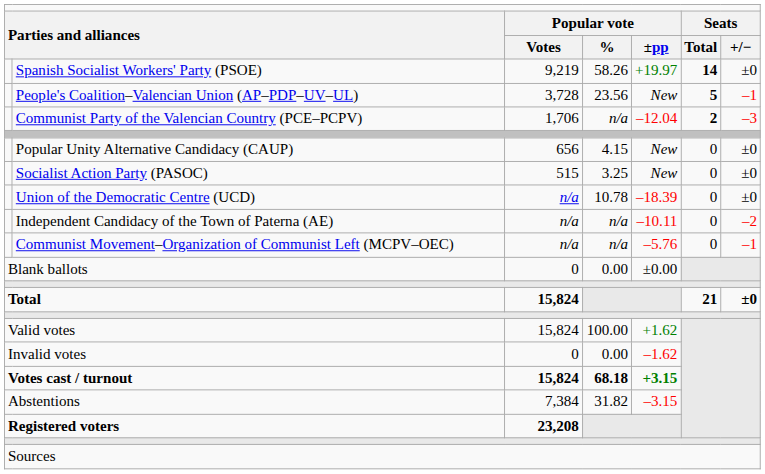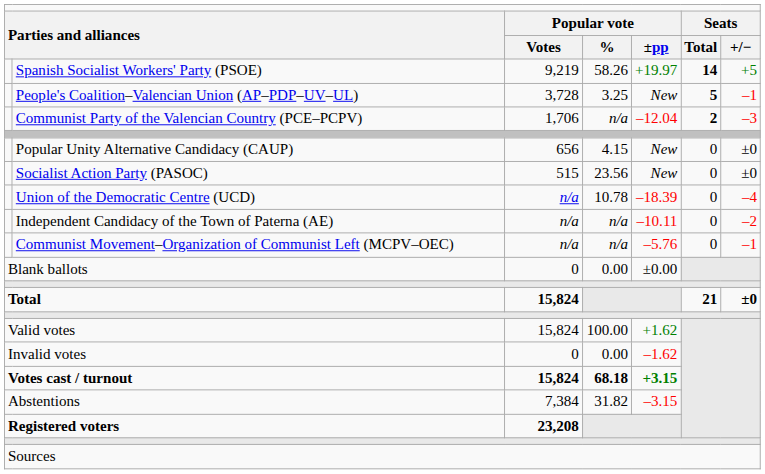Spanish Socialist Workers' Party (PSOE) | column 7: ±0 -> +5
People's Coalition–Valencian Union (AP–PDP–UV–UL) | column 4: 23.56 -> 3.25
Socialist Action Party (PASOC) | column 4: 3.25 -> 23.56
Union of the Democratic Centre (UCD) | column 7: ±0 -> –4
